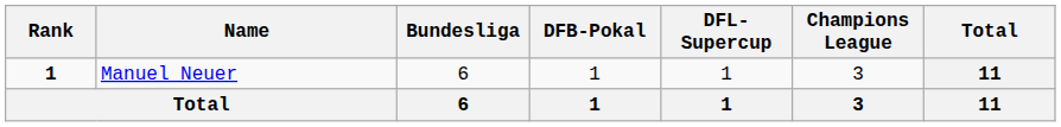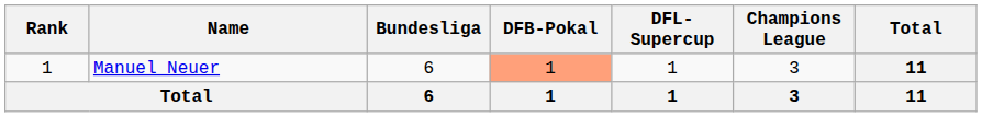Manuel Neuer | Rank: bold -> normal
Manuel Neuer | DFB-Pokal: no background -> lightsalmon background
